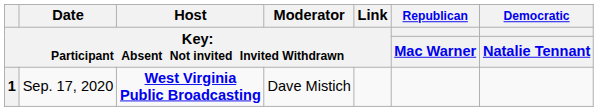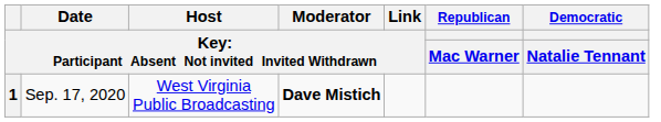1 | column 3: bold -> normal
1 | column 4: normal -> bold
